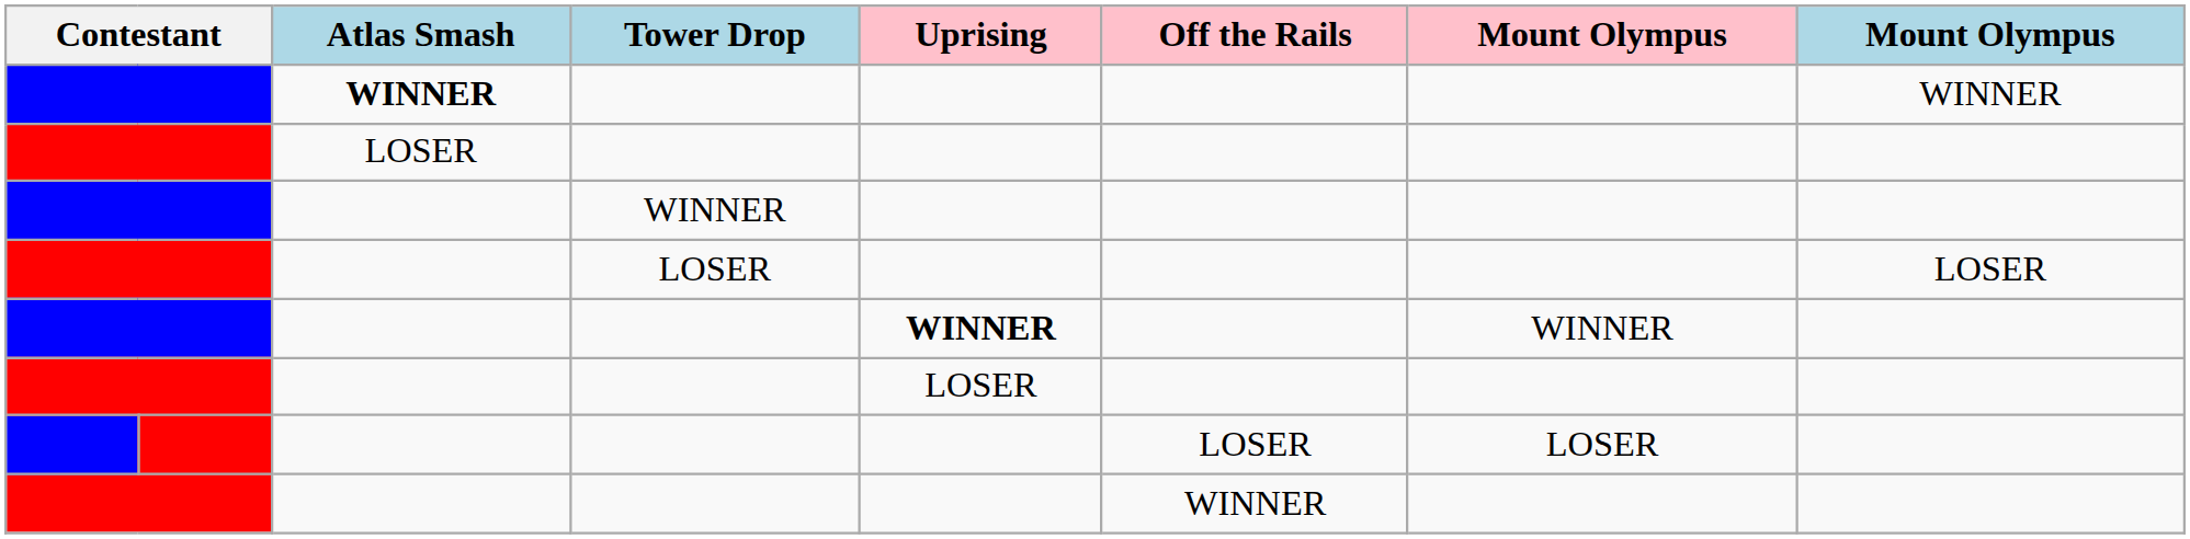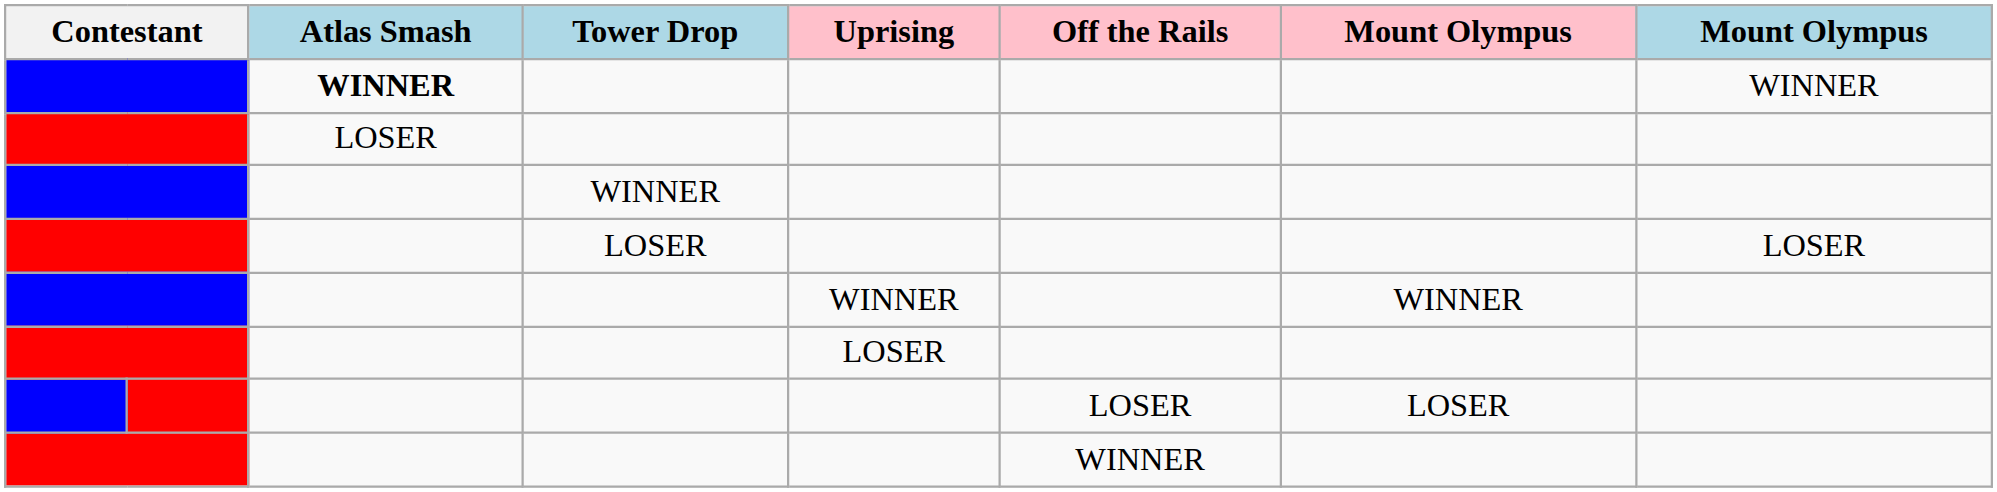row 6 | Uprising: bold -> normal
